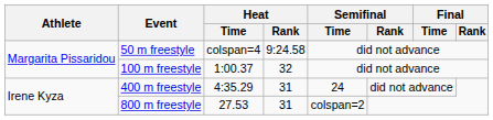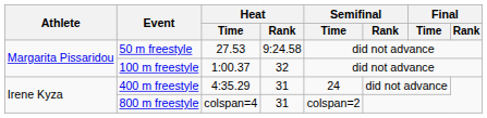50 m freestyle | Heat / Time: colspan=4 -> 27.53
800 m freestyle | Heat / Time: 27.53 -> colspan=4
